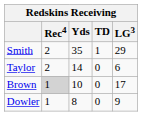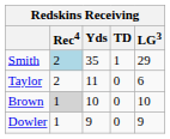Smith | Rec4: no background -> lightblue background
Taylor | Yds: 14 -> 11
Brown | LG3: 17 -> 10
Dowler | Yds: 8 -> 9
